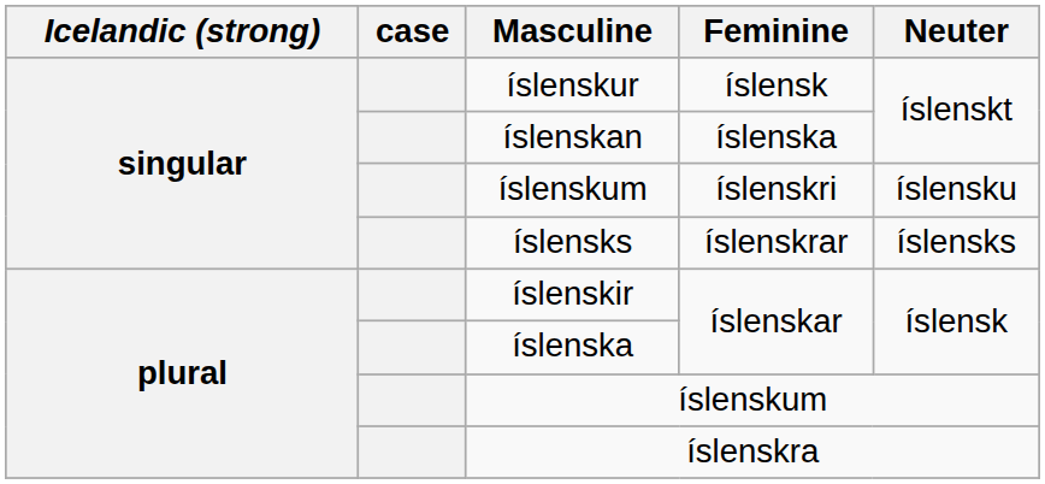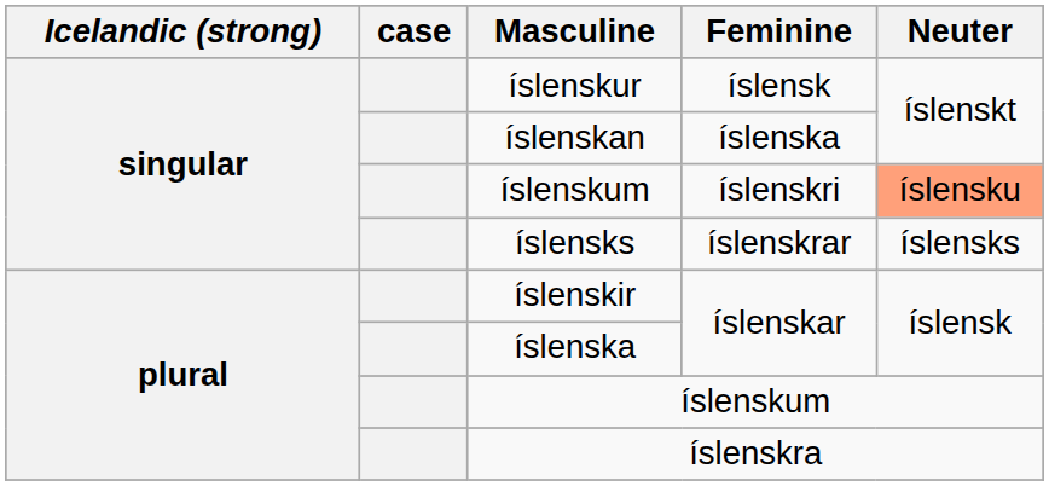íslenskum / íslenskri | Neuter: no background -> lightsalmon background
